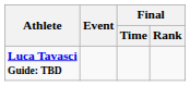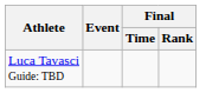Luca Tavasci Guide: TBD | Athlete: bold -> normal
